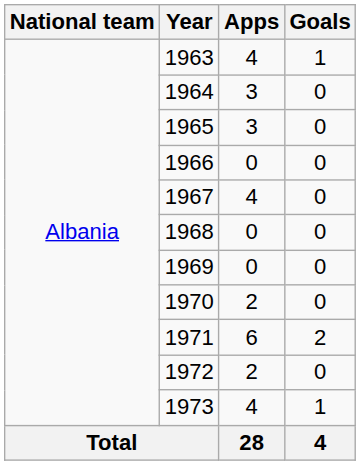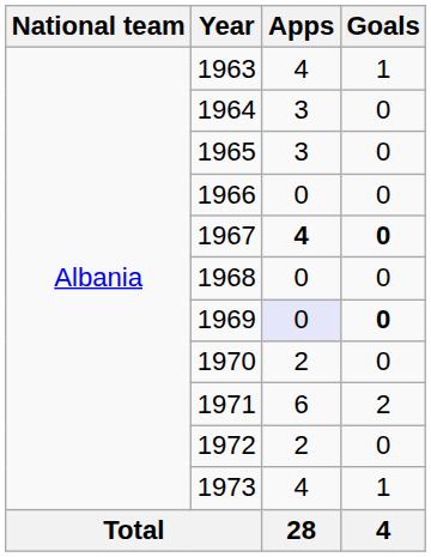1967 | Apps: normal -> bold
1967 | Goals: normal -> bold
1969 | Apps: no background -> lavender background
1969 | Goals: normal -> bold
